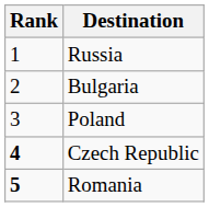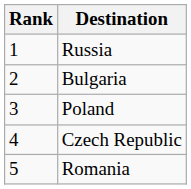Czech Republic | Rank: bold -> normal
Romania | Rank: bold -> normal
